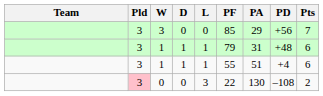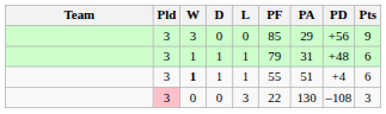row 2 | Pts: 7 -> 9
row 4 | W: normal -> bold
row 5 | Pts: 2 -> 3
